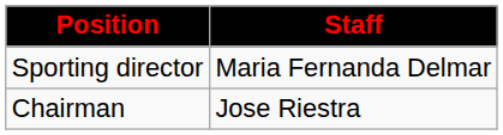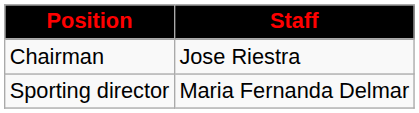rows swapped: Chairman <-> Sporting director
